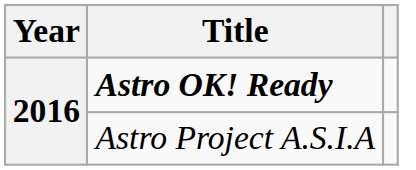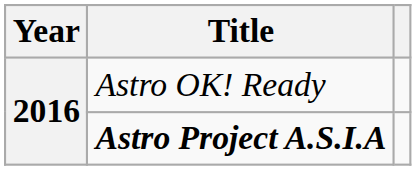Astro OK! Ready | Title: bold -> normal
Astro Project A.S.I.A | Title: normal -> bold
